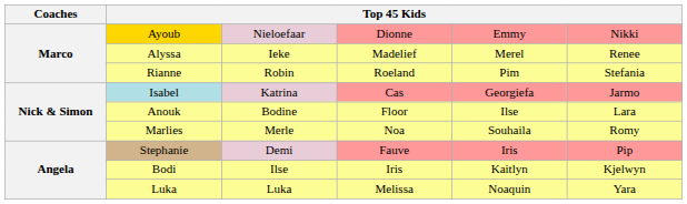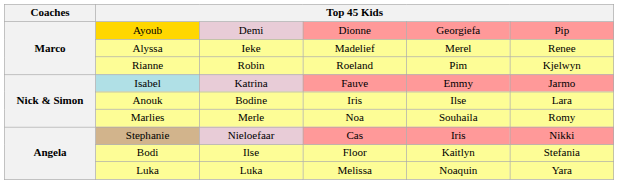Ayoub | column 3: Nieloefaar -> Demi
Ayoub | column 5: Emmy -> Georgiefa
Ayoub | column 6: Nikki -> Pip
Rianne | column 6: Stefania -> Kjelwyn
Isabel | column 4: Cas -> Fauve
Isabel | column 5: Georgiefa -> Emmy
Anouk | column 4: Floor -> Iris
Stephanie | column 3: Demi -> Nieloefaar
Stephanie | column 4: Fauve -> Cas
Stephanie | column 6: Pip -> Nikki
Bodi | column 4: Iris -> Floor
Bodi | column 6: Kjelwyn -> Stefania
